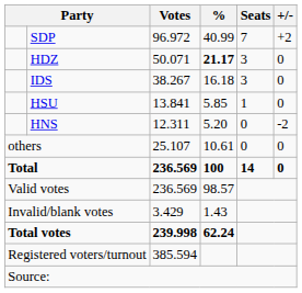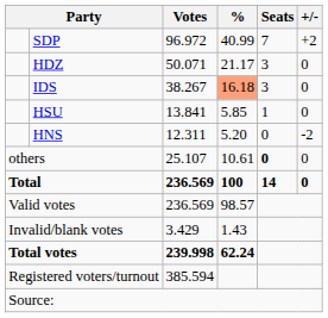HDZ | %: bold -> normal
IDS | %: no background -> lightsalmon background
others | Seats: normal -> bold
